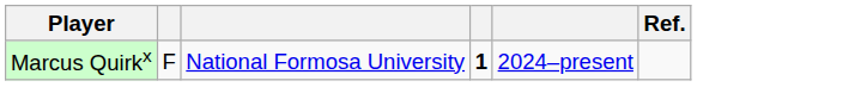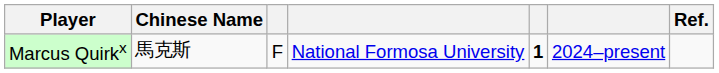+ column: Chinese Name | 馬克斯
